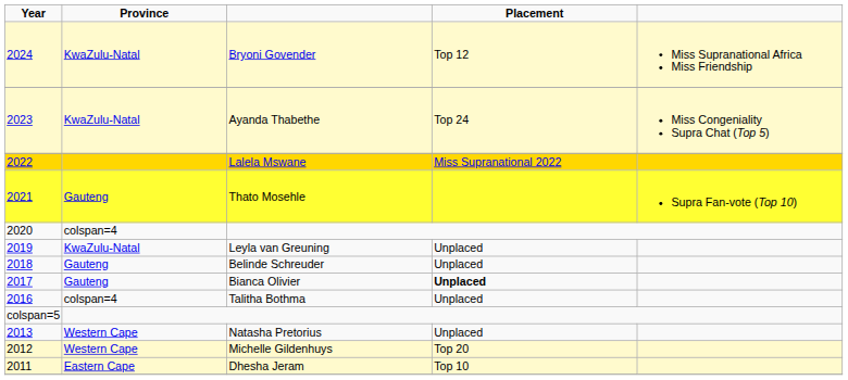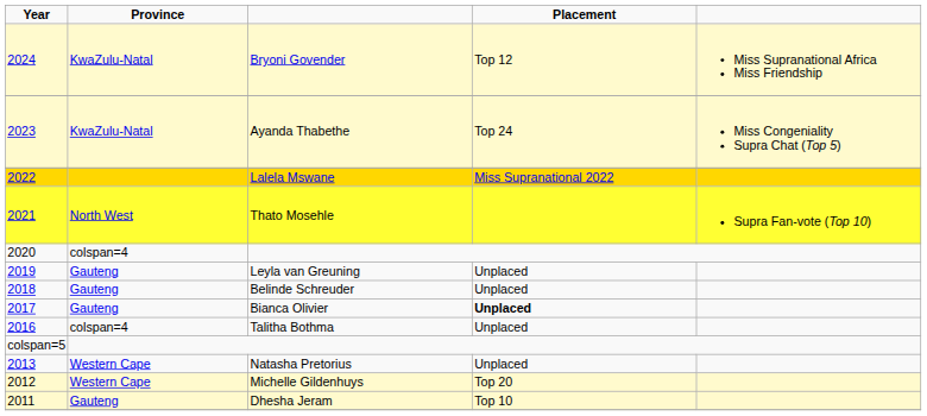Thato Mosehle | Province: Gauteng -> North West
Leyla van Greuning | Province: KwaZulu-Natal -> Gauteng
Dhesha Jeram | Province: Eastern Cape -> Gauteng
